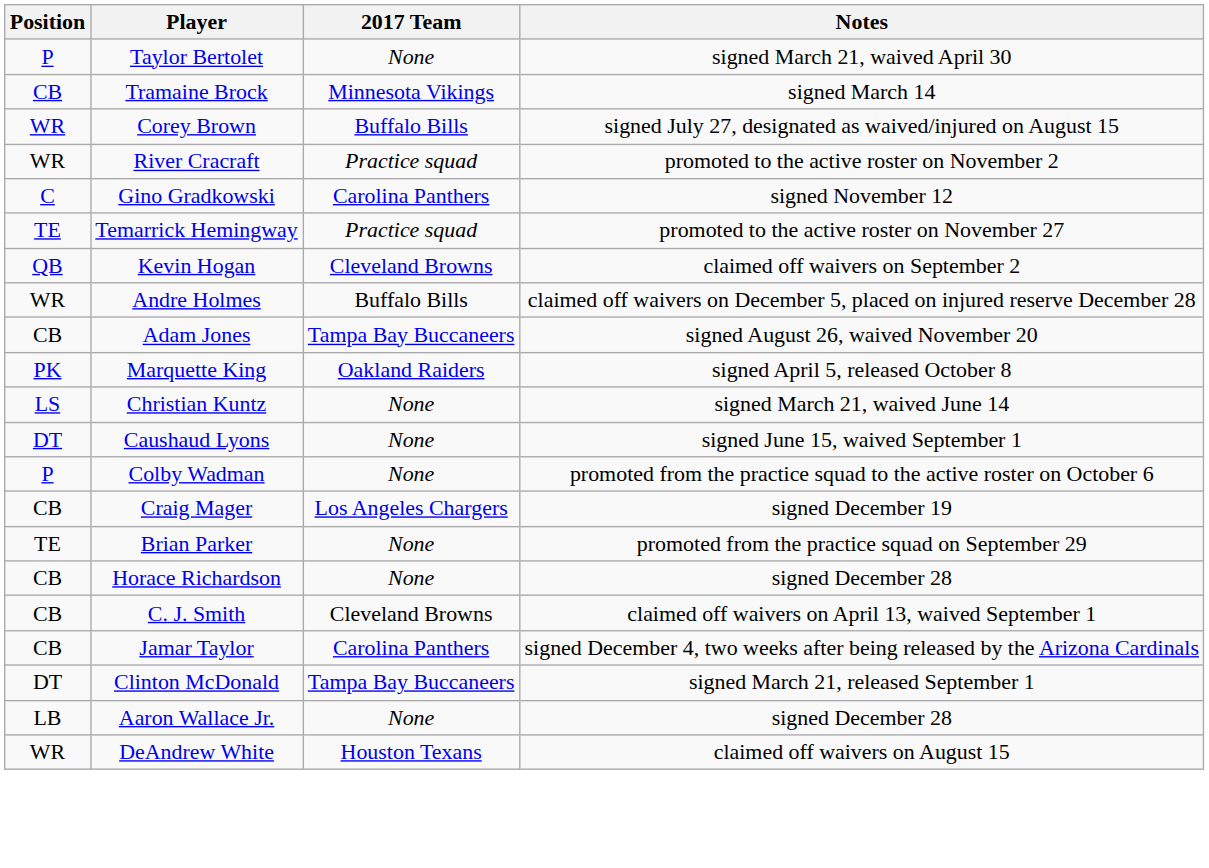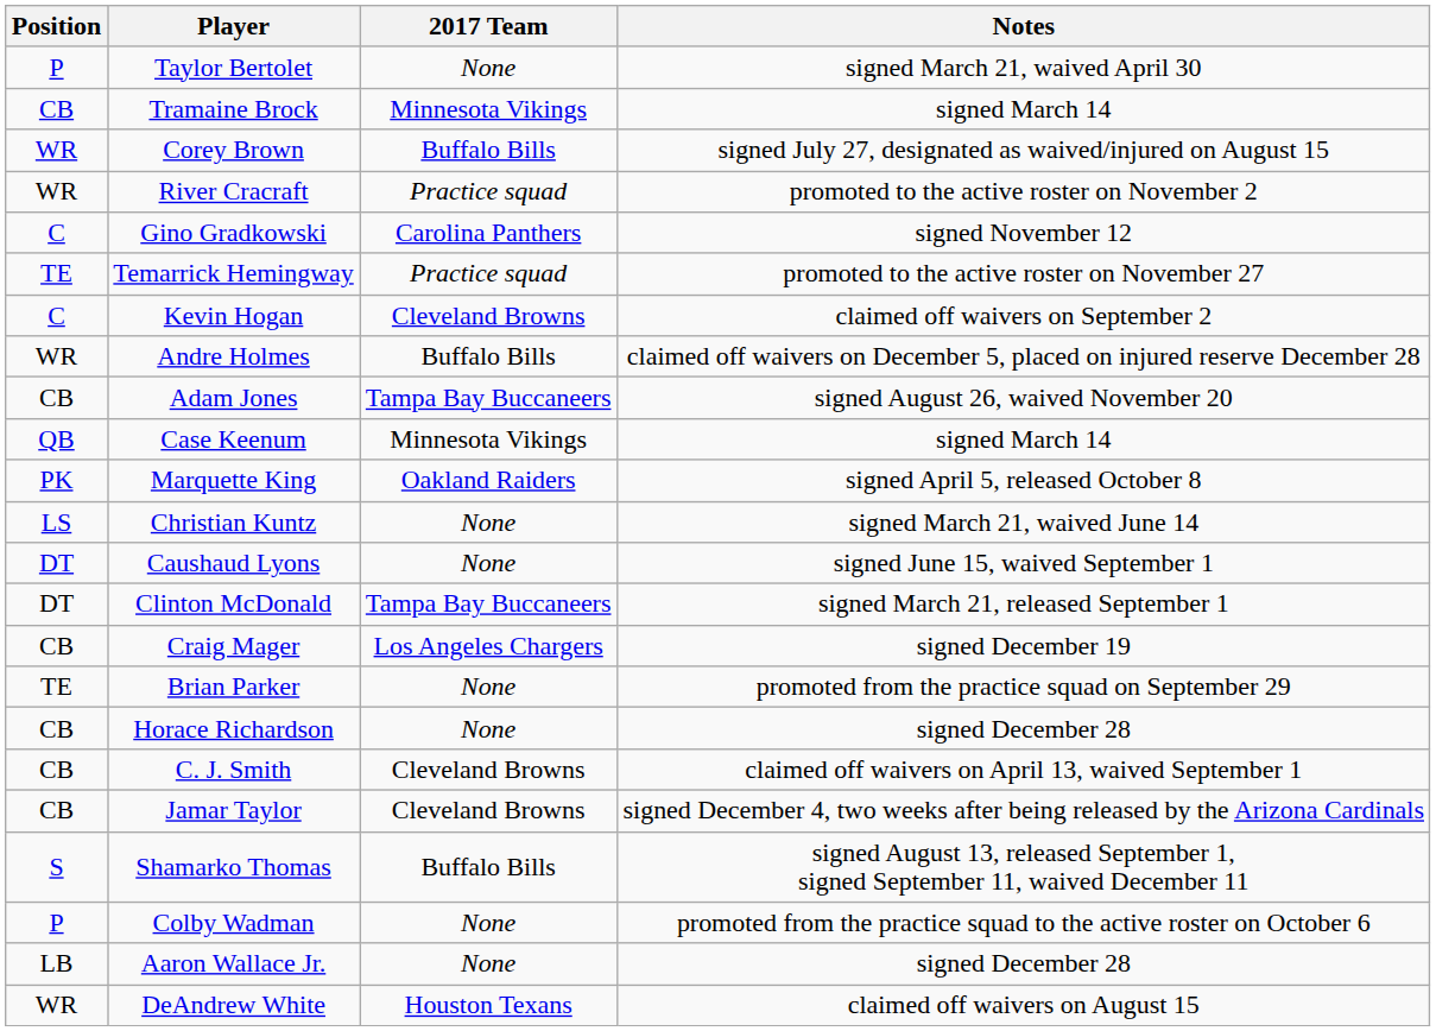Kevin Hogan | Position: QB -> C
+ row: QB | Case Keenum | Minnesota Vikings | signed March 14
rows swapped: Clinton McDonald <-> Colby Wadman
Jamar Taylor | 2017 Team: Carolina Panthers -> Cleveland Browns
+ row: S | Shamarko Thomas | Buffalo Bills | signed August 13, released September 1, signed September 11, waived December 11
